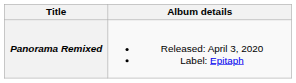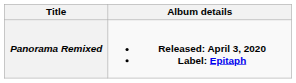Panorama Remixed | Album details: normal -> bold
